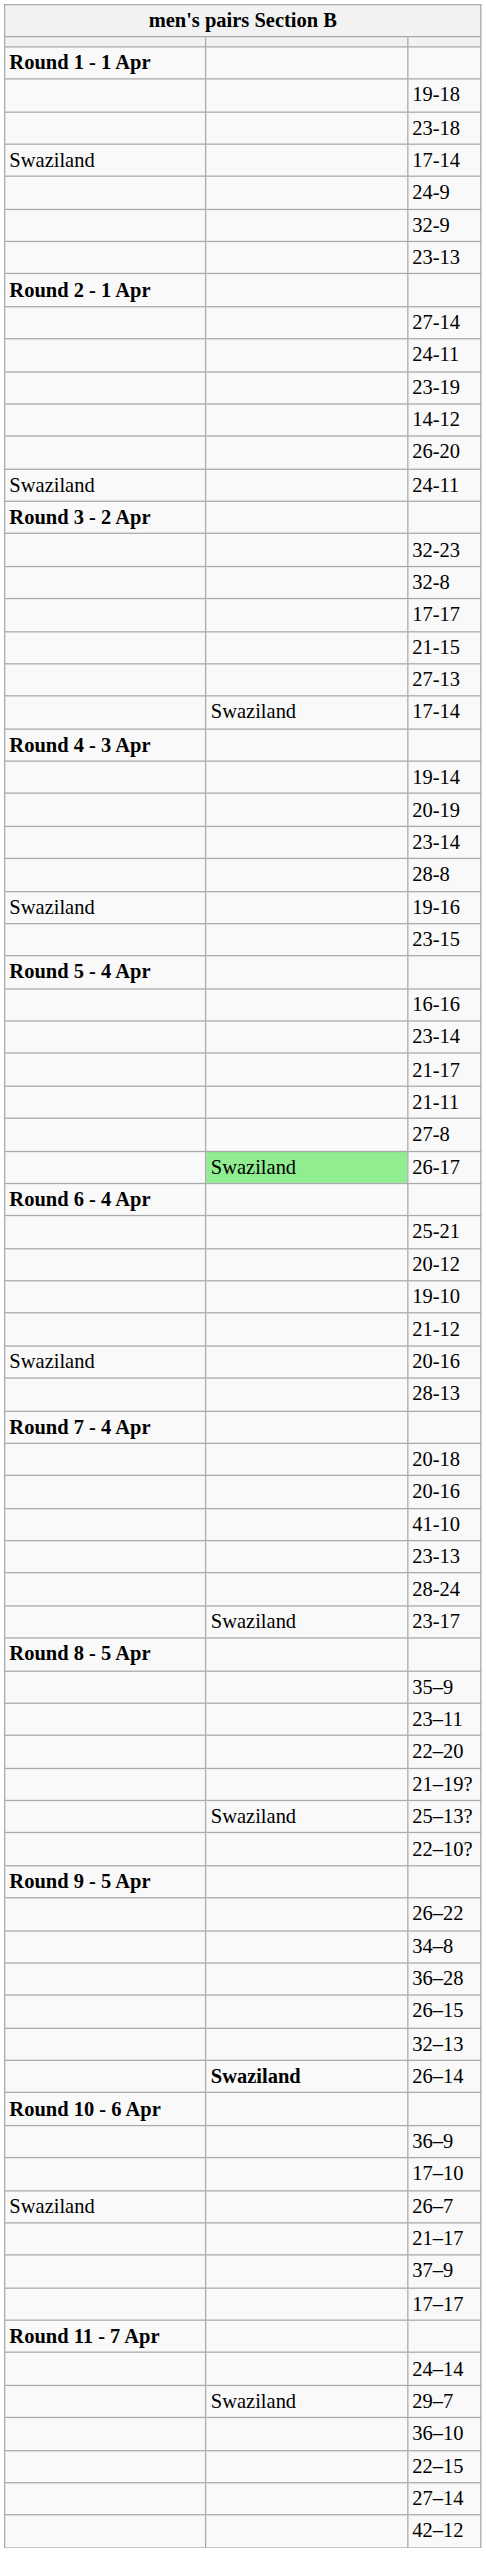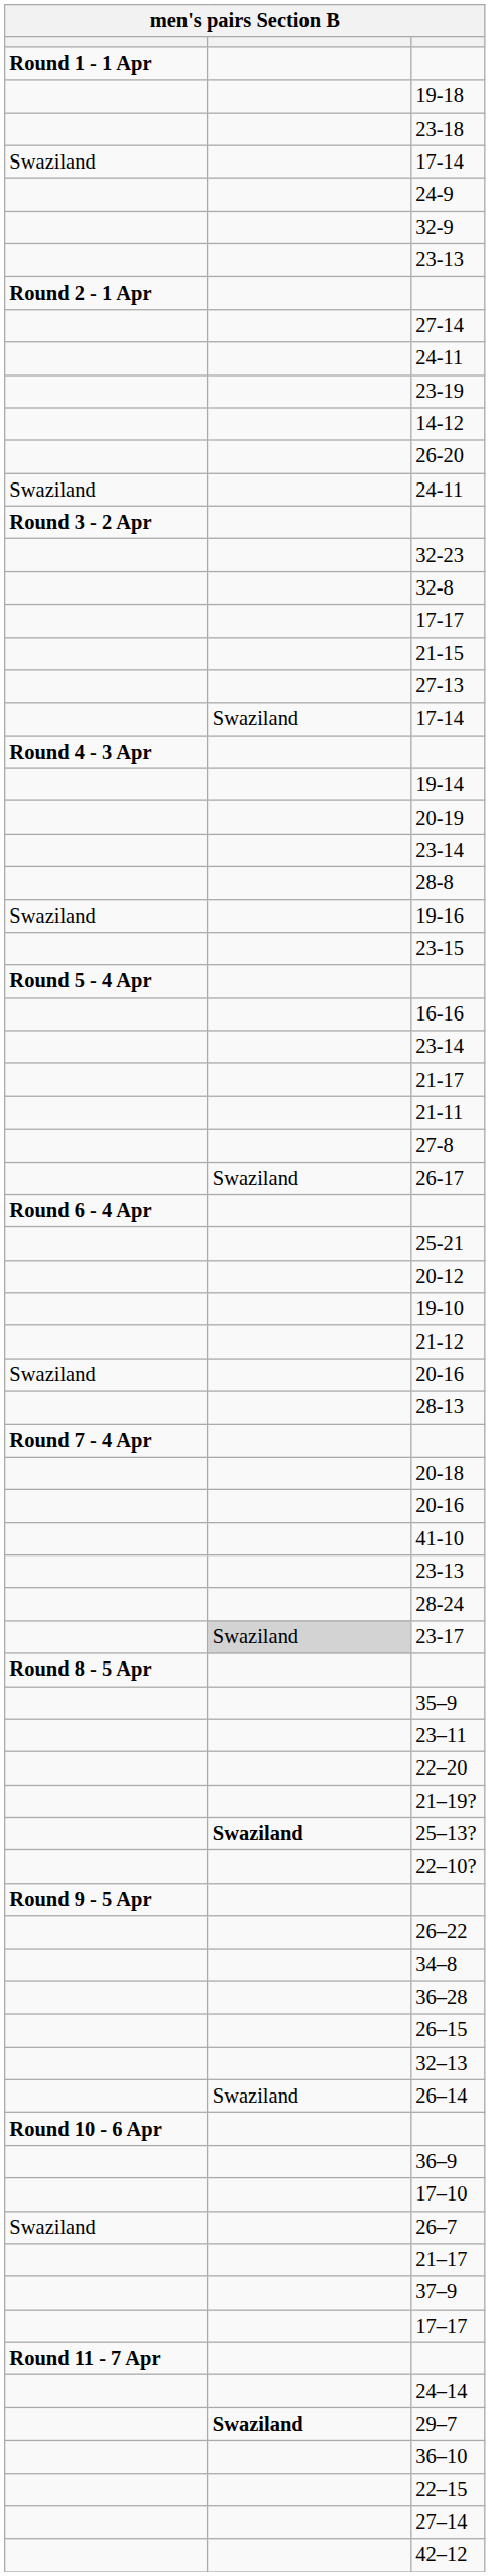26-17 | column 2: lightgreen background -> no background
23-17 | column 2: no background -> lightgrey background
25–13? | column 2: normal -> bold
26–14 | column 2: bold -> normal
29–7 | column 2: normal -> bold
